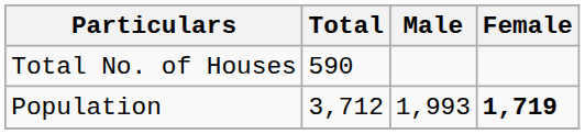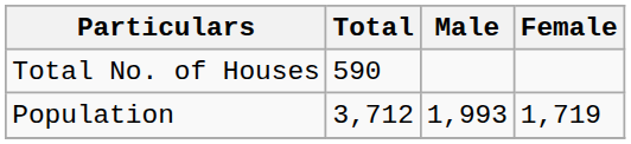Population | Female: bold -> normal
